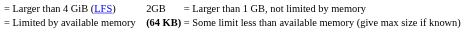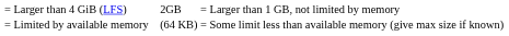= Limited by available memory | column 2: bold -> normal
